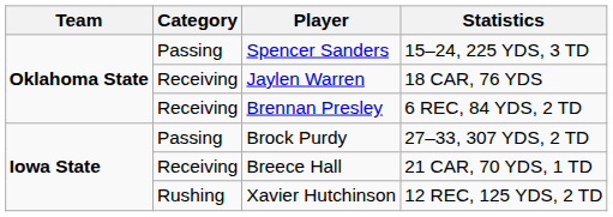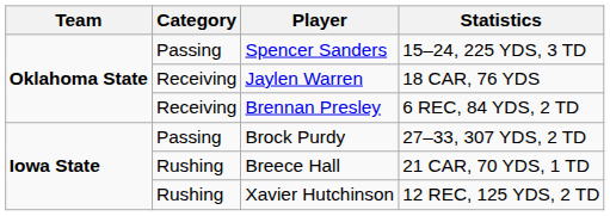Breece Hall | Category: Receiving -> Rushing
